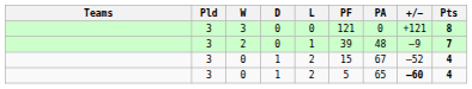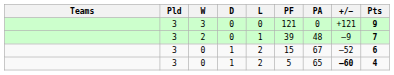row 2 | Pts: 8 -> 9
row 4 | Pts: 4 -> 6
